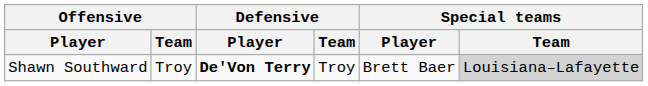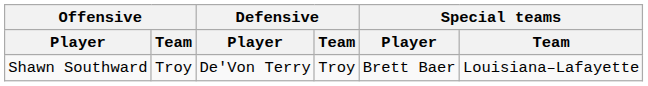Shawn Southward | Defensive / Player: bold -> normal
Shawn Southward | Special teams / Team: lightgrey background -> no background
